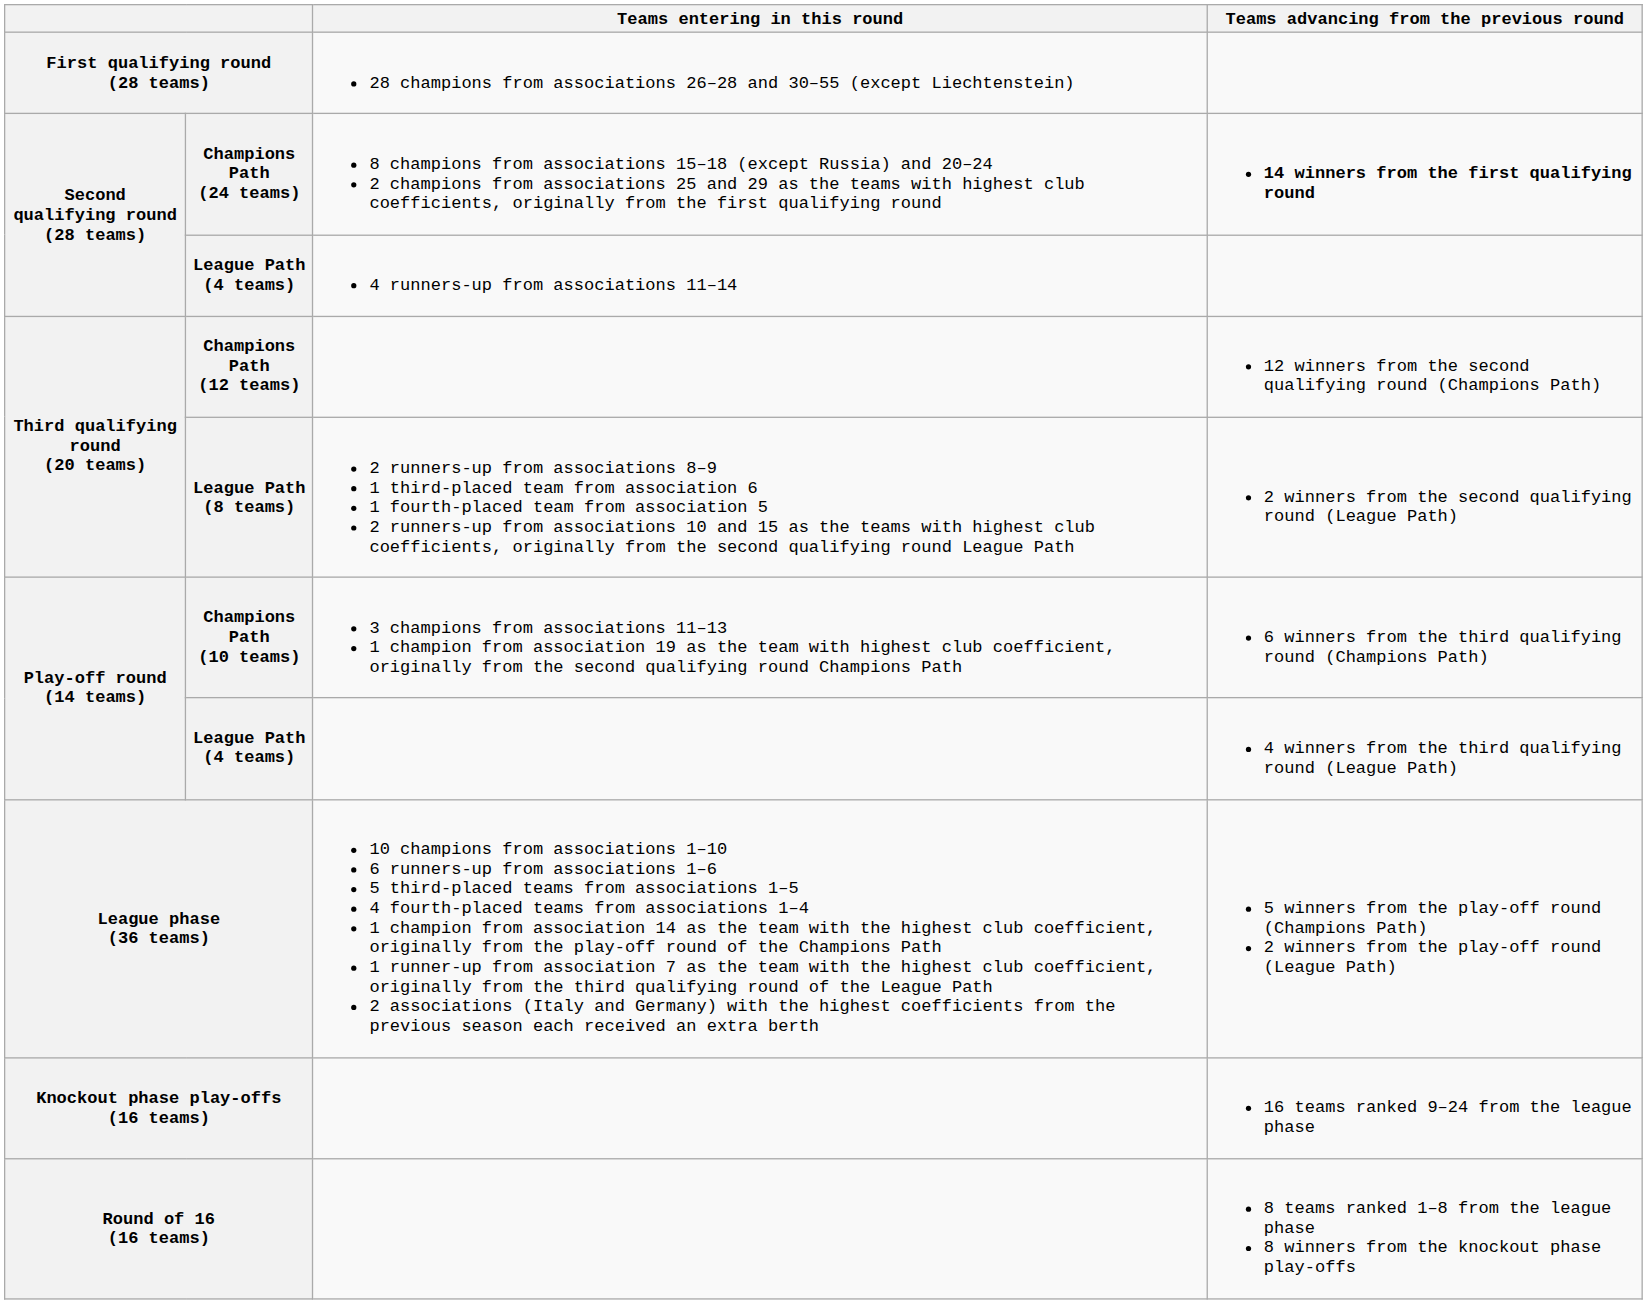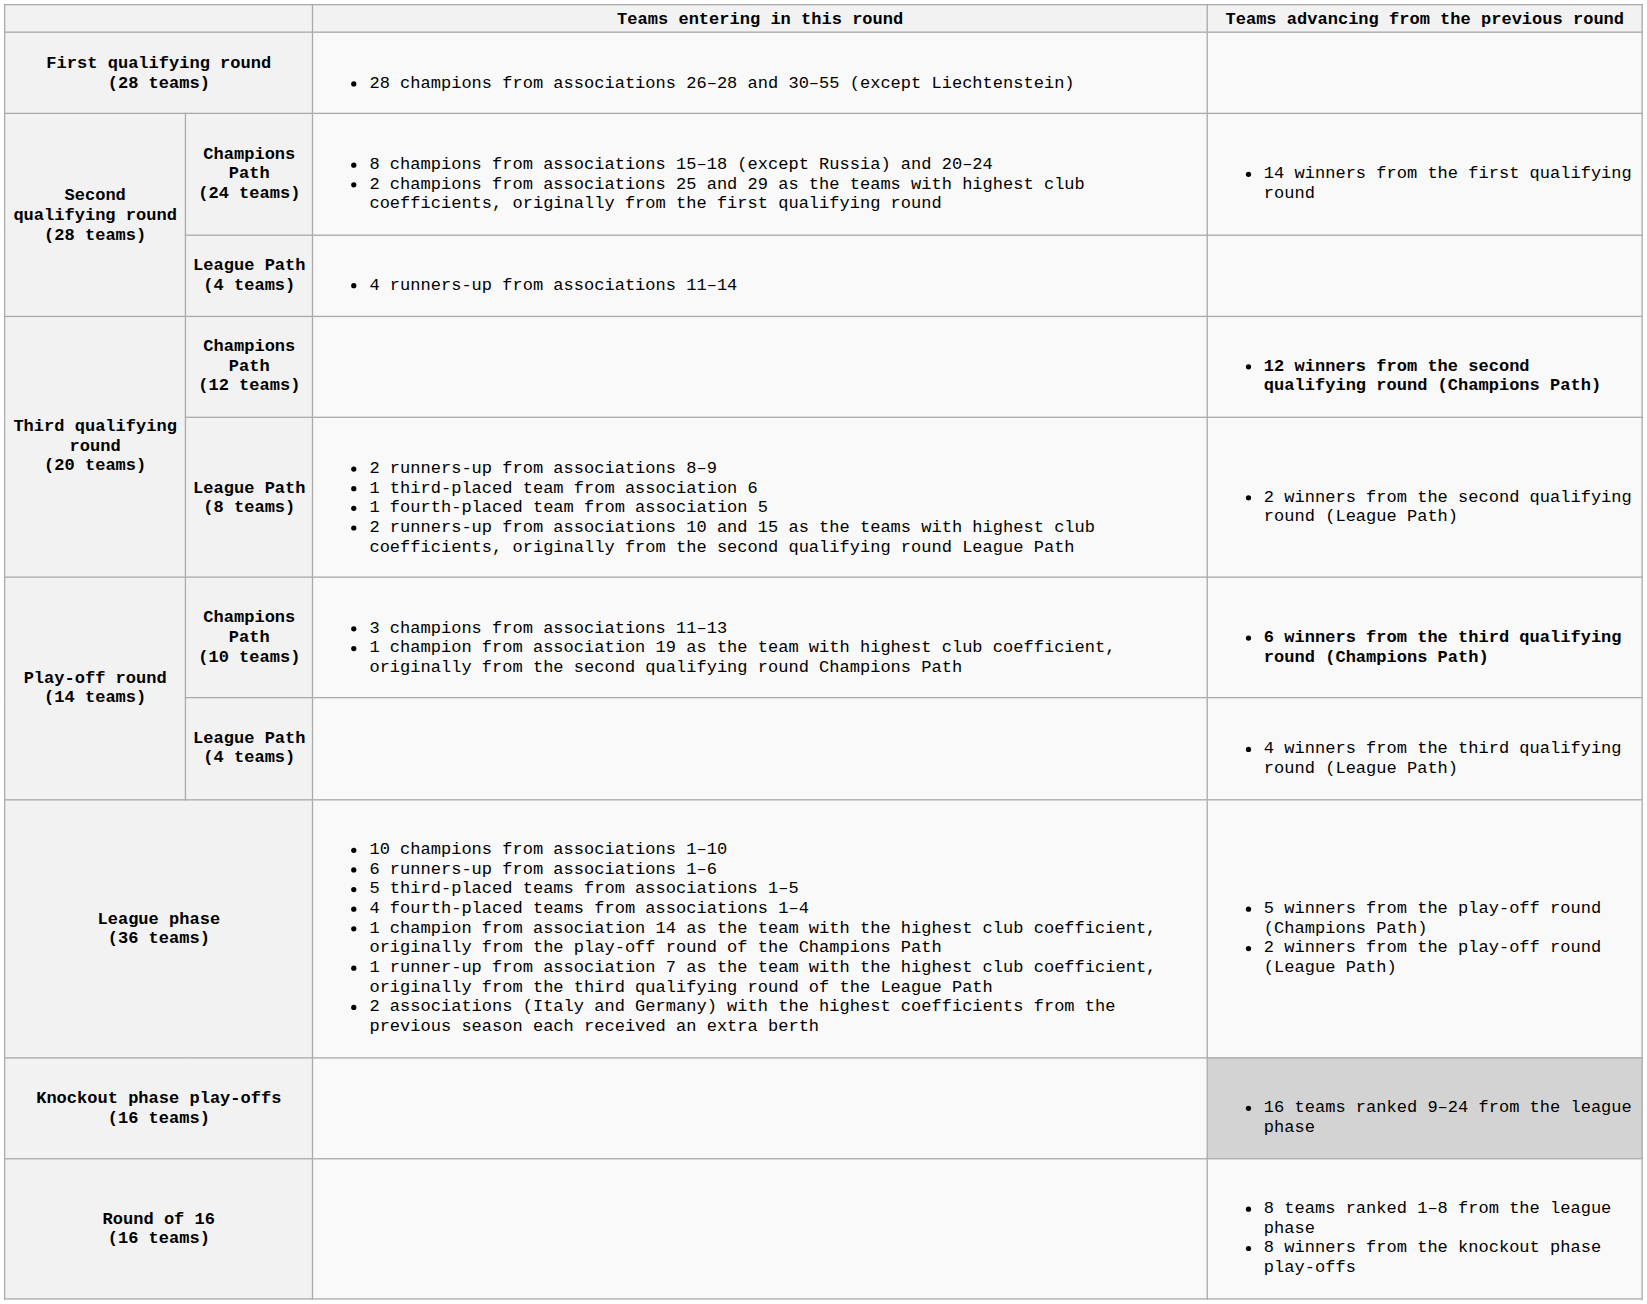Champions Path (24 teams) | Teams advancing from the previous round: bold -> normal
Champions Path (12 teams) | Teams advancing from the previous round: normal -> bold
Champions Path (10 teams) | Teams advancing from the previous round: normal -> bold
Knockout phase play-offs (16 teams) | Teams advancing from the previous round: no background -> lightgrey background
